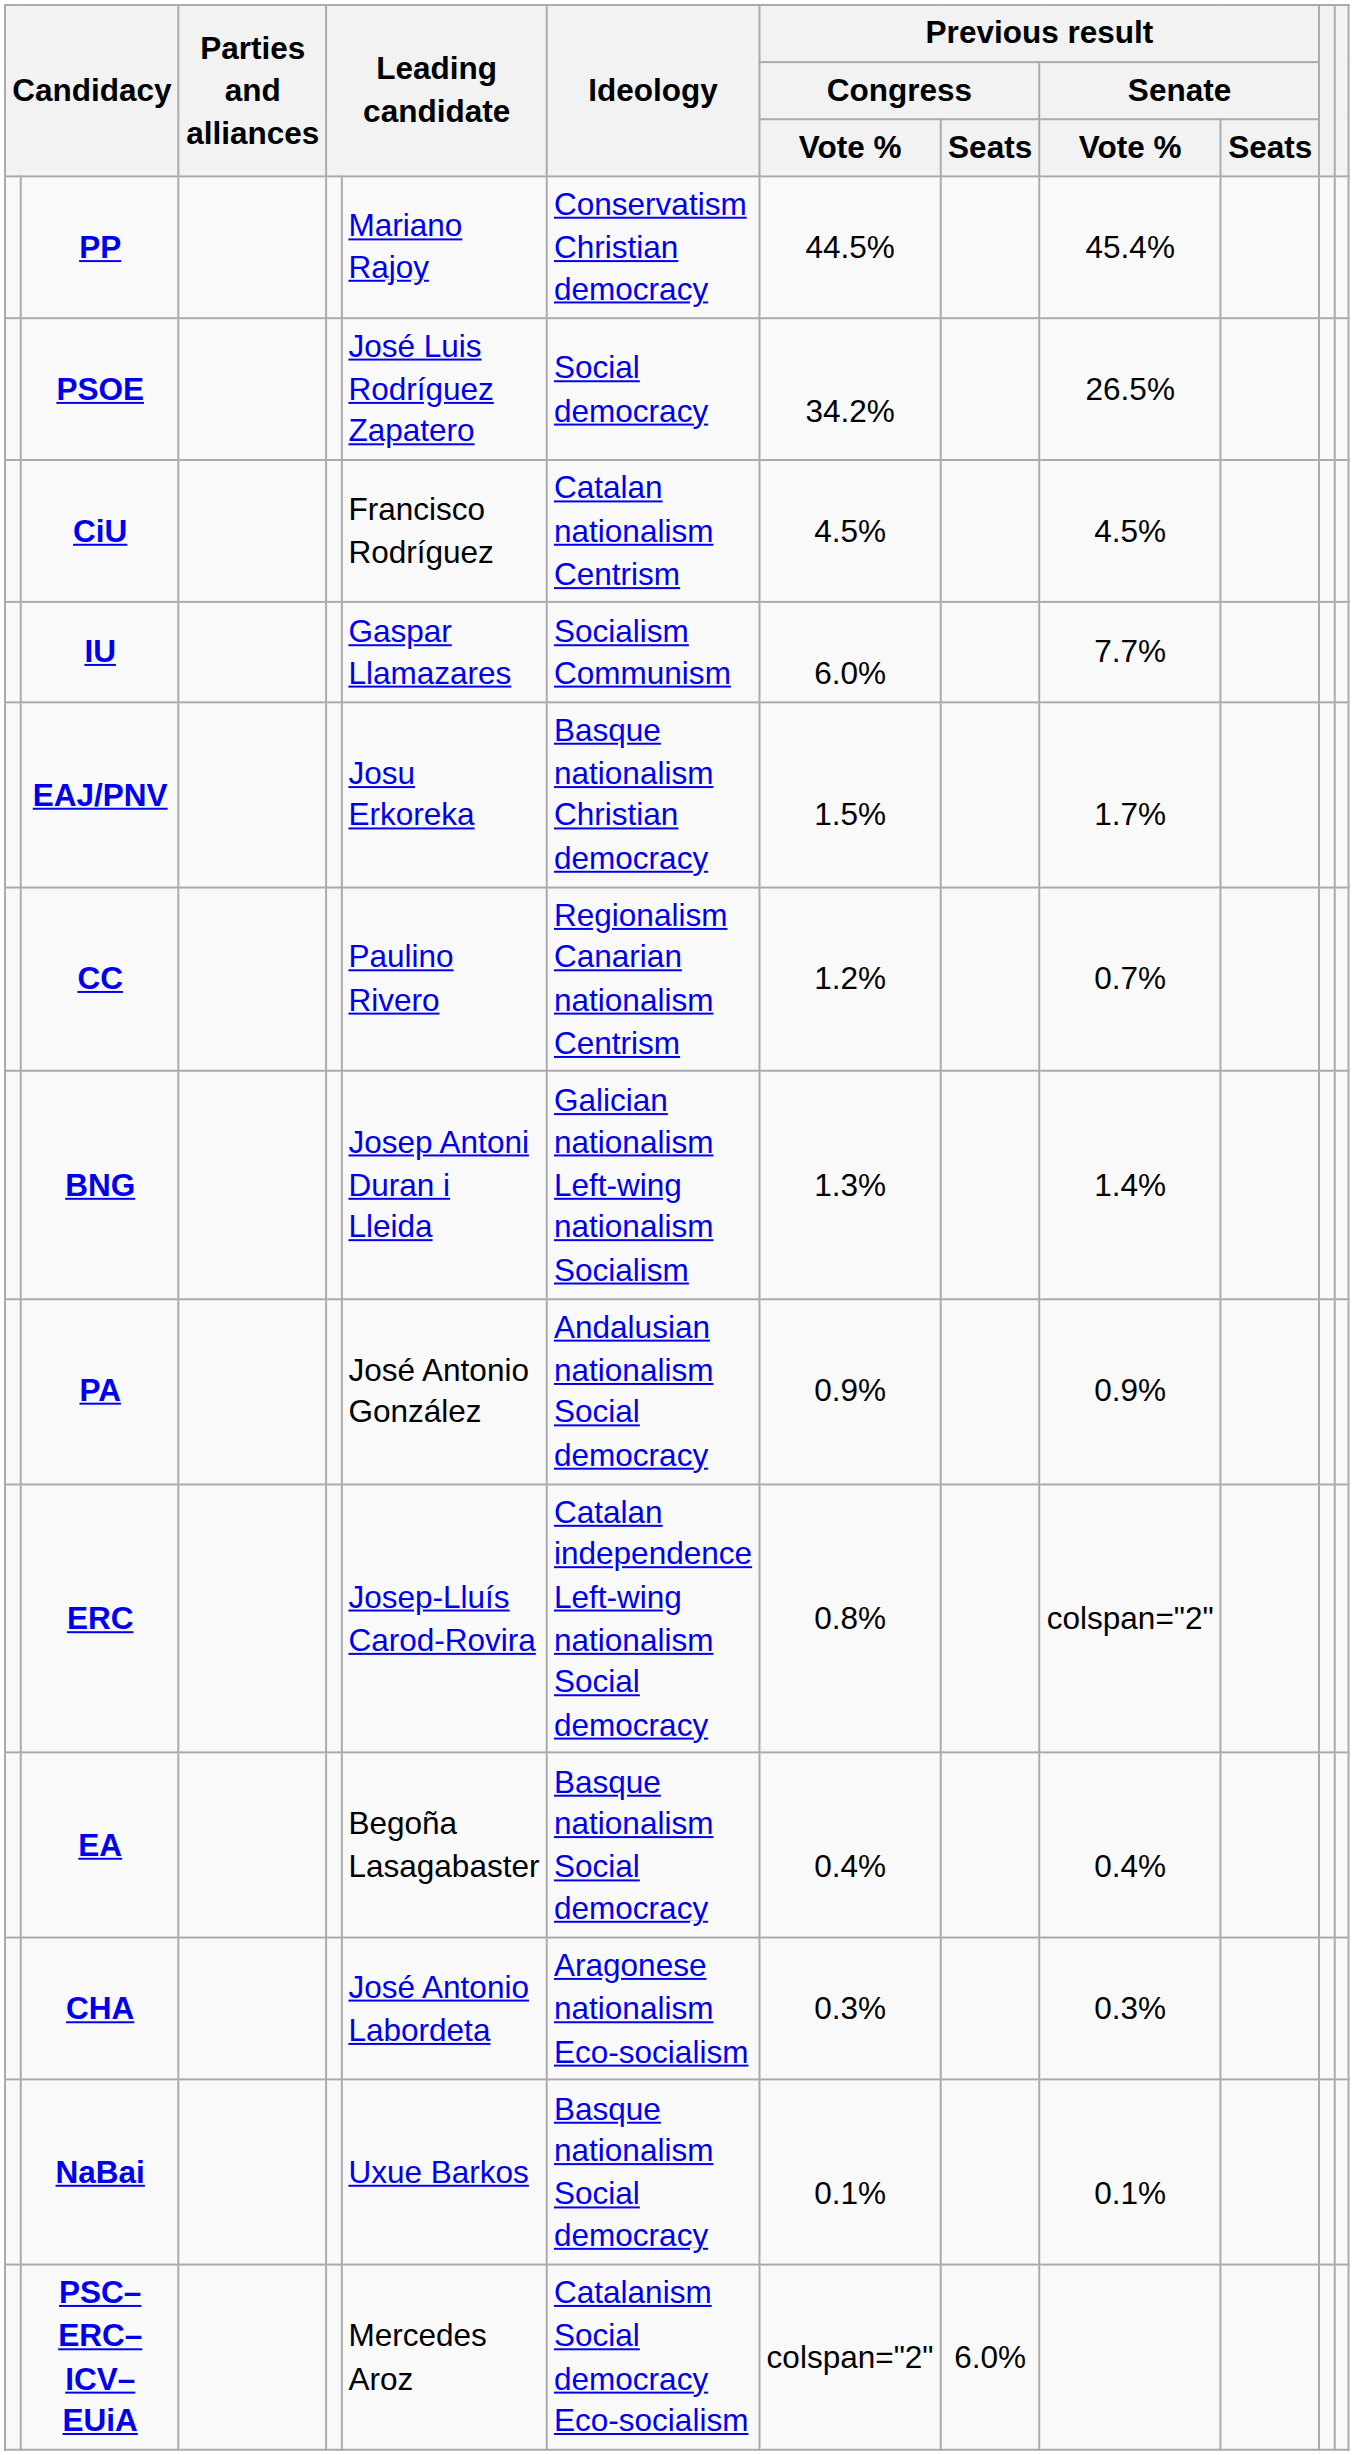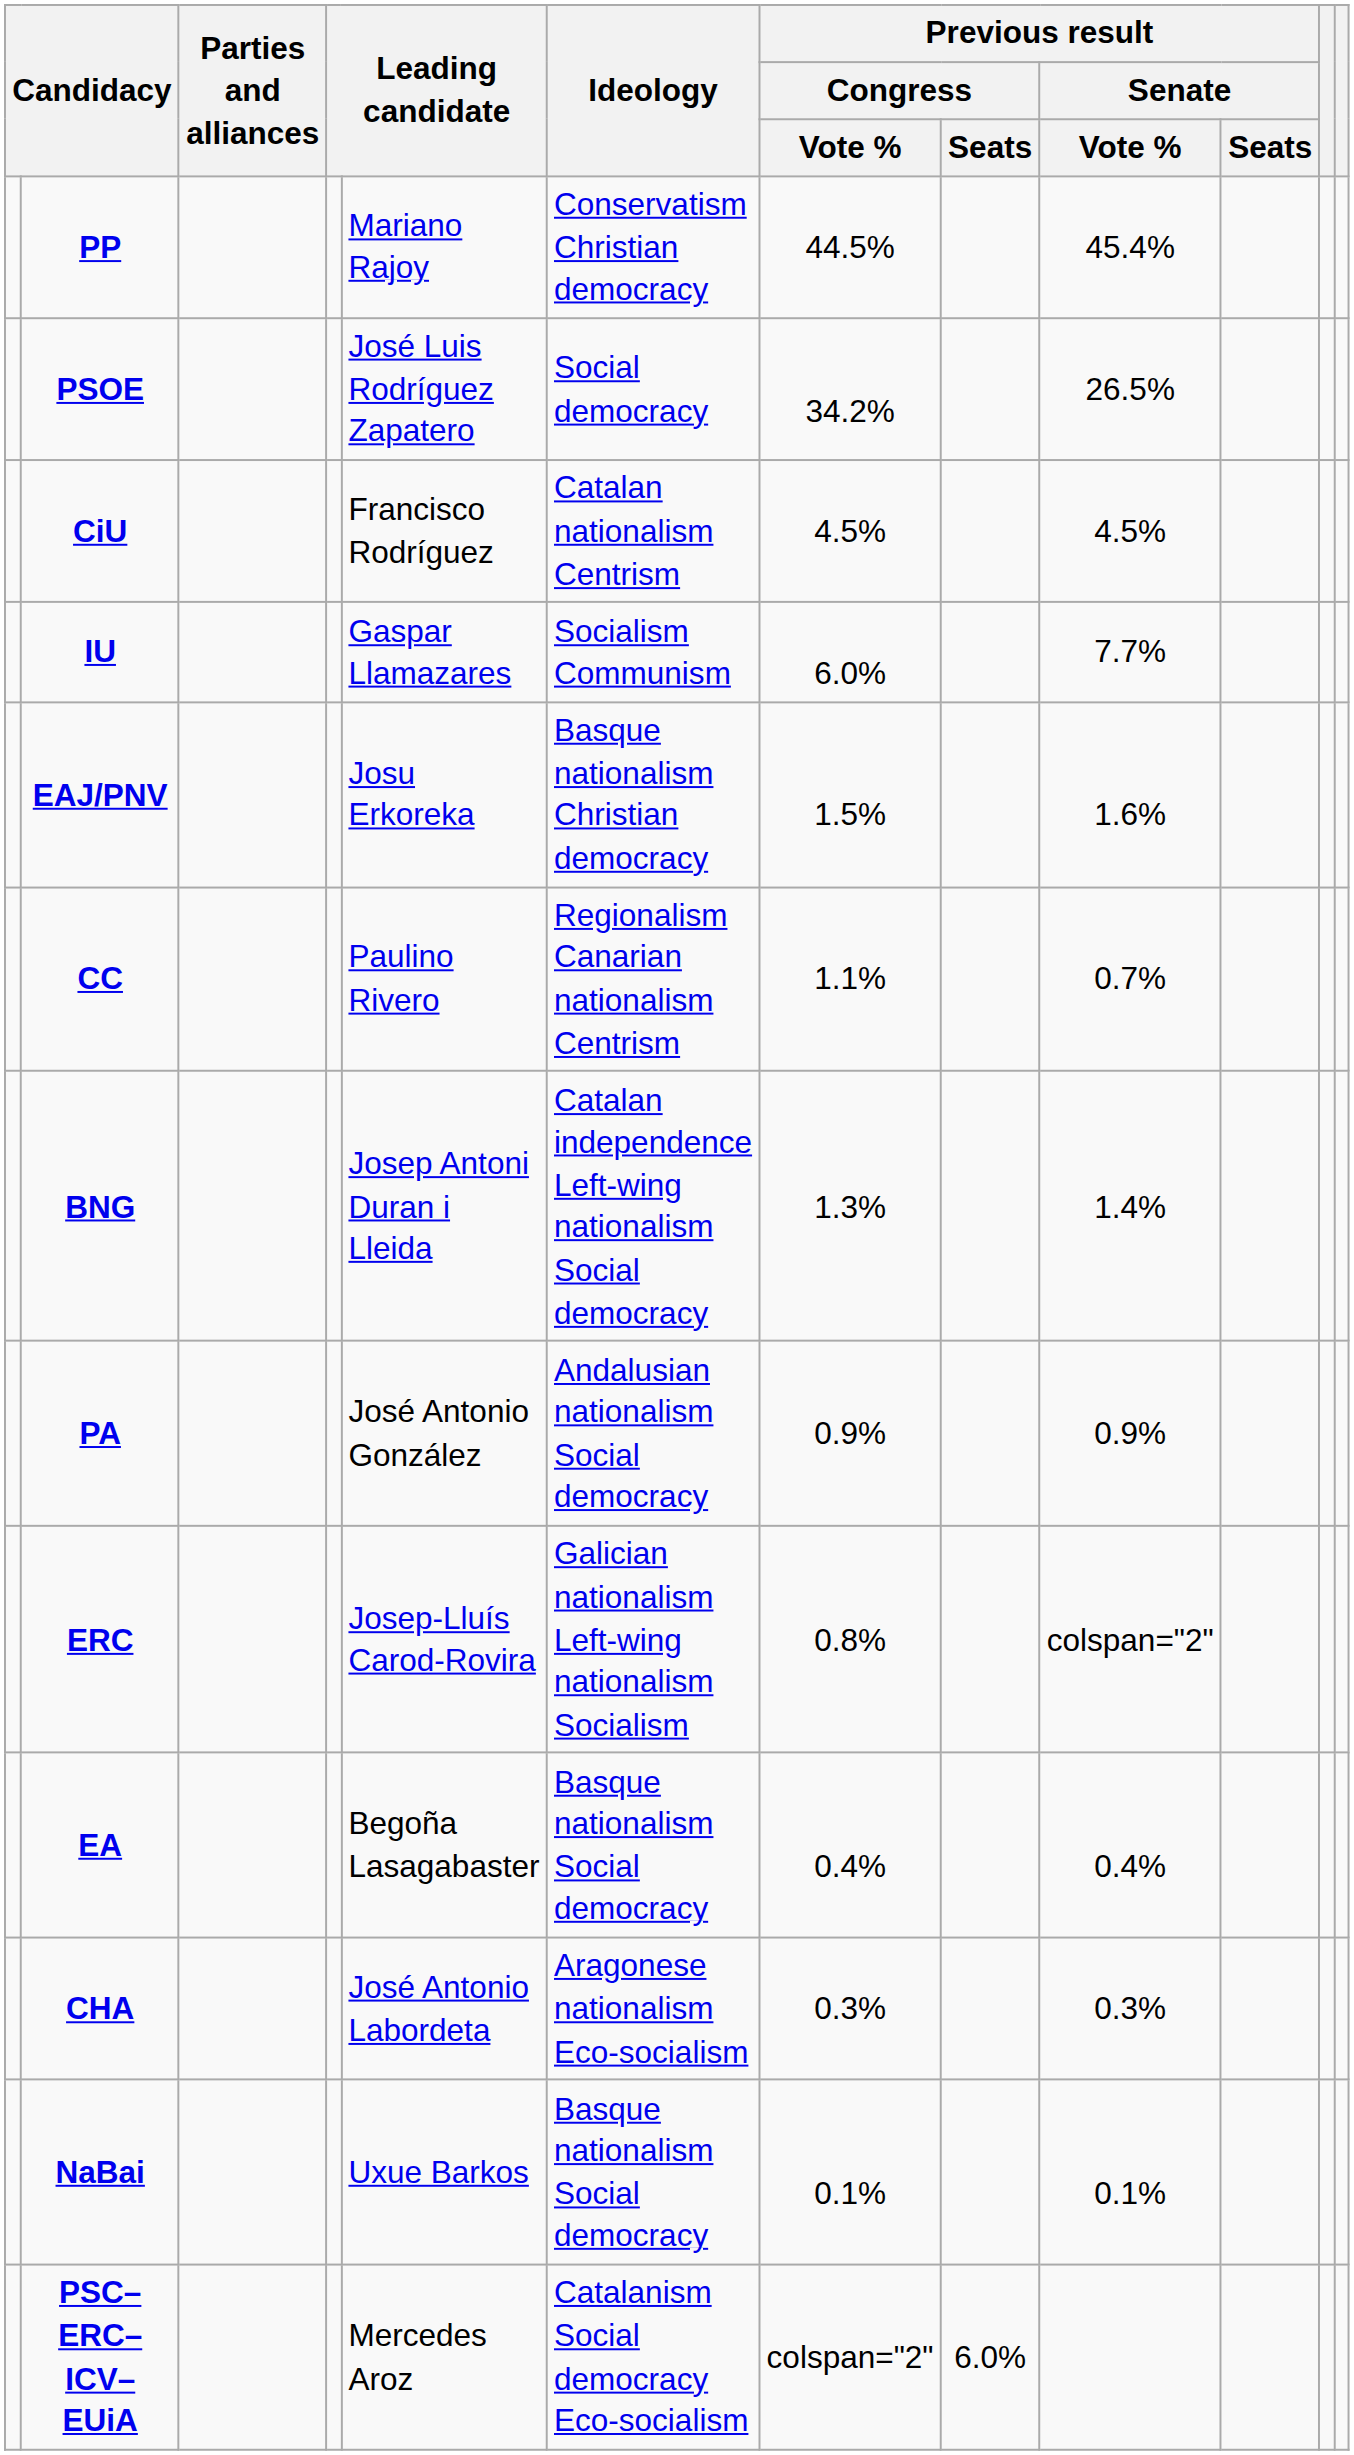EAJ/PNV | Previous result / Senate / Vote %: 1.7% -> 1.6%
CC | Previous result / Congress / Vote %: 1.2% -> 1.1%
BNG | Ideology: Galician nationalism Left-wing nationalism Socialism -> Catalan independence Left-wing nationalism Social democracy
ERC | Ideology: Catalan independence Left-wing nationalism Social democracy -> Galician nationalism Left-wing nationalism Socialism
